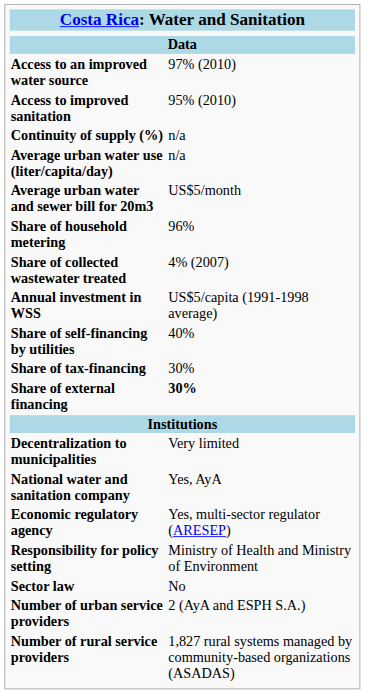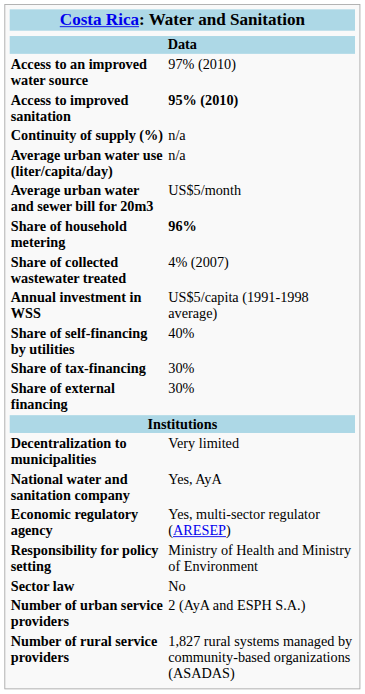Access to improved sanitation | column 2: normal -> bold
Share of household metering | column 2: normal -> bold
Share of external financing | column 2: bold -> normal
